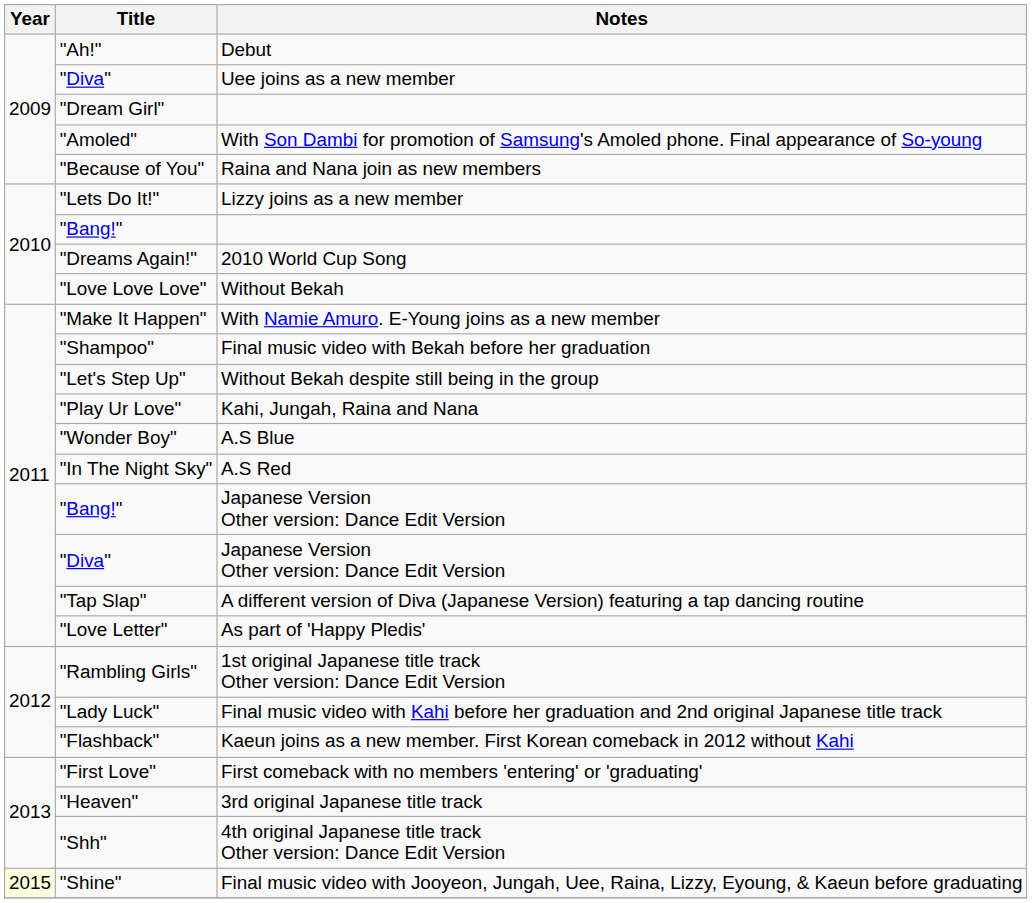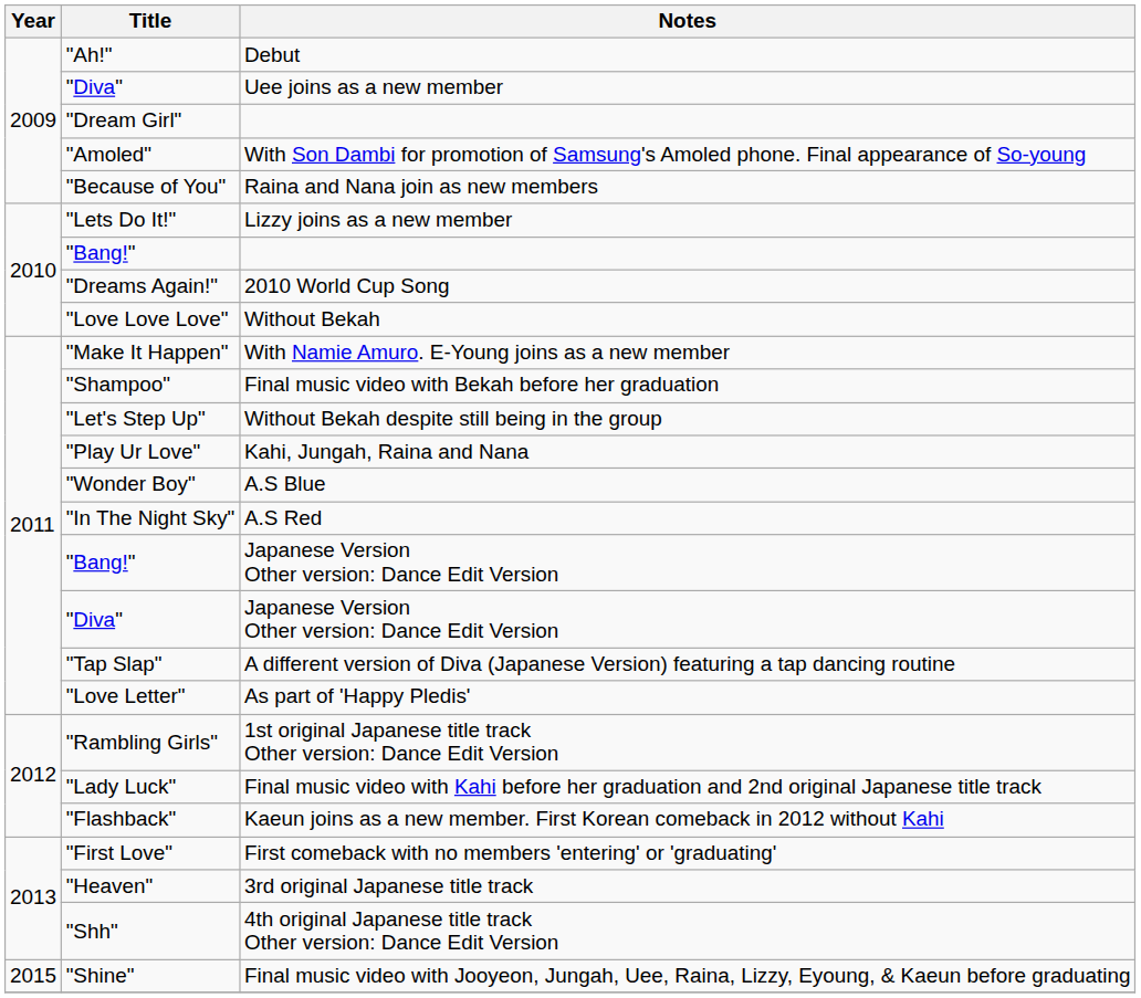"Shine" | Year: lightyellow background -> no background
